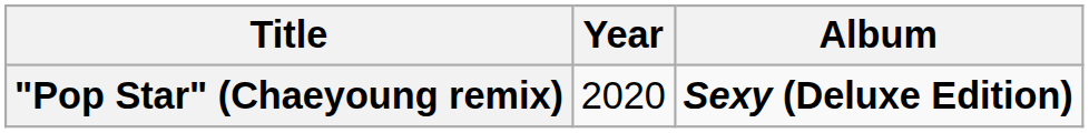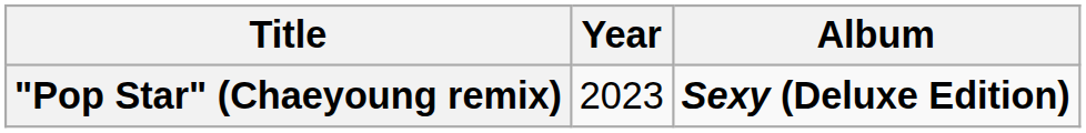"Pop Star" (Chaeyoung remix) | Year: 2020 -> 2023
